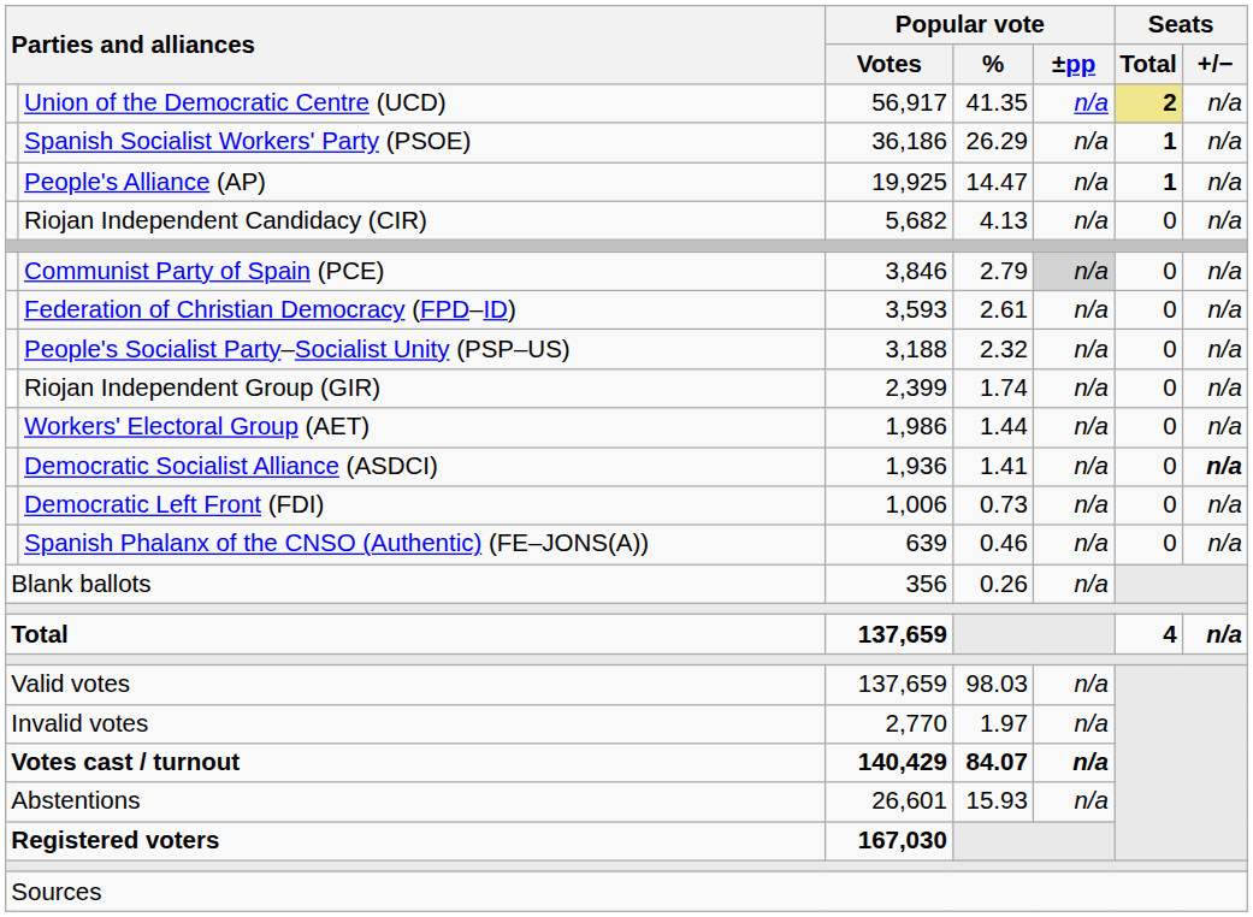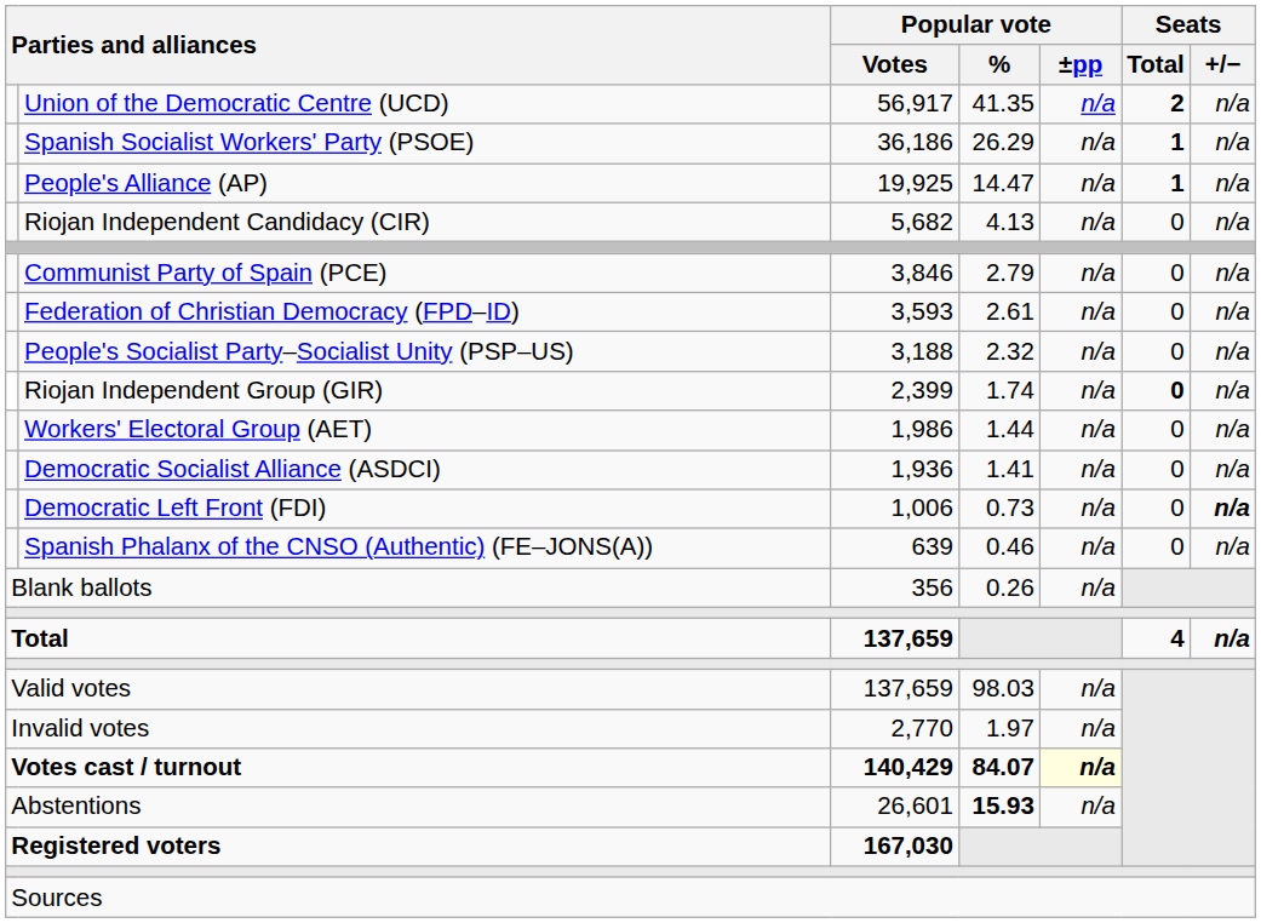Union of the Democratic Centre (UCD) | Seats / Total: khaki background -> no background
Communist Party of Spain (PCE) | Popular vote / ±pp: lightgrey background -> no background
Riojan Independent Group (GIR) | Seats / Total: normal -> bold
Democratic Socialist Alliance (ASDCI) | Seats / +/−: bold -> normal
Democratic Left Front (FDI) | Seats / +/−: normal -> bold
Votes cast / turnout | Popular vote / ±pp: no background -> lightyellow background
Abstentions | Popular vote / %: normal -> bold
